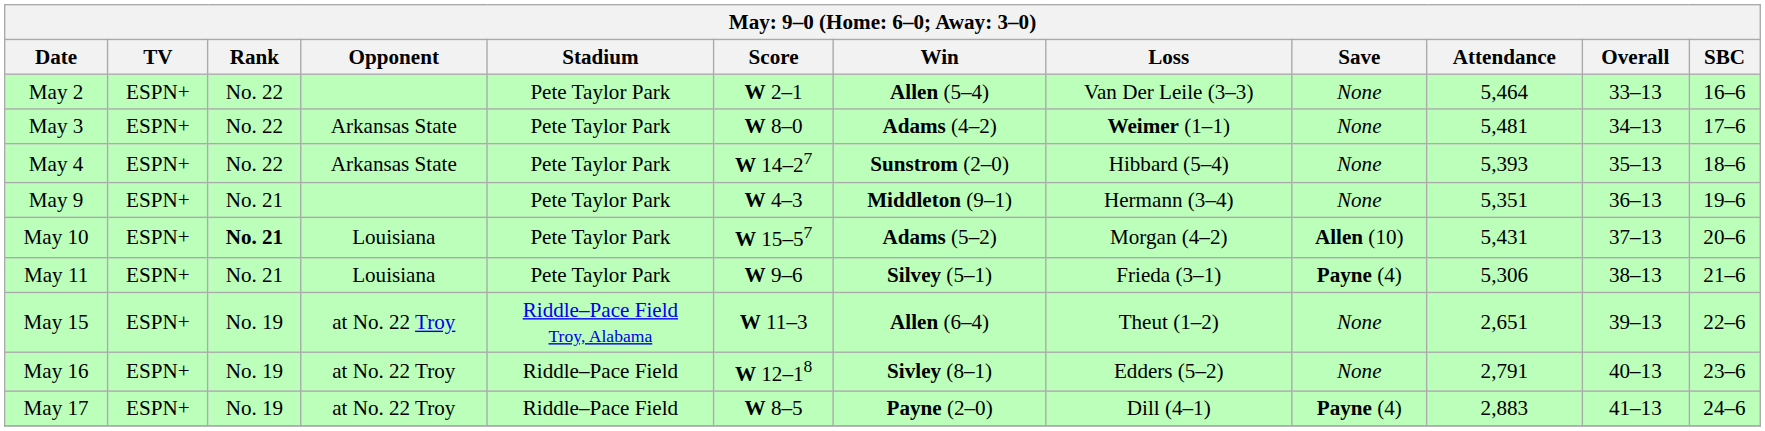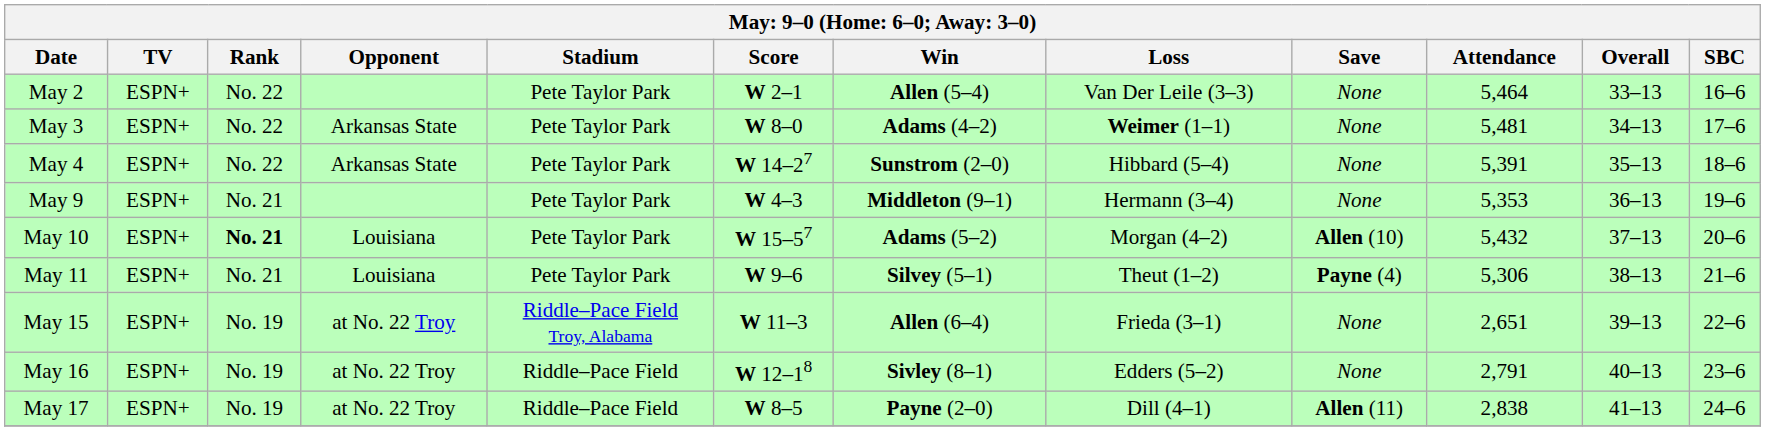May 4 | Attendance: 5,393 -> 5,391
May 9 | Attendance: 5,351 -> 5,353
May 10 | Attendance: 5,431 -> 5,432
May 11 | Loss: Frieda (3–1) -> Theut (1–2)
May 15 | Loss: Theut (1–2) -> Frieda (3–1)
May 17 | Save: Payne (4) -> Allen (11)
May 17 | Attendance: 2,883 -> 2,838
